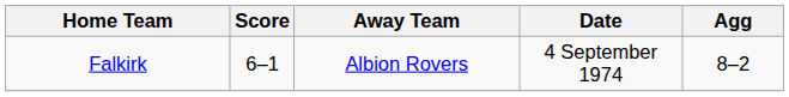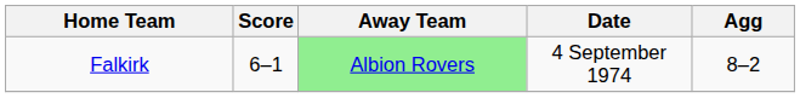Falkirk | Away Team: no background -> lightgreen background
